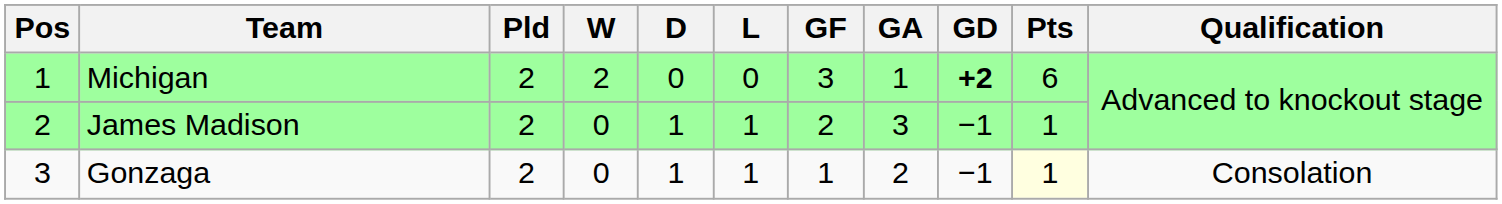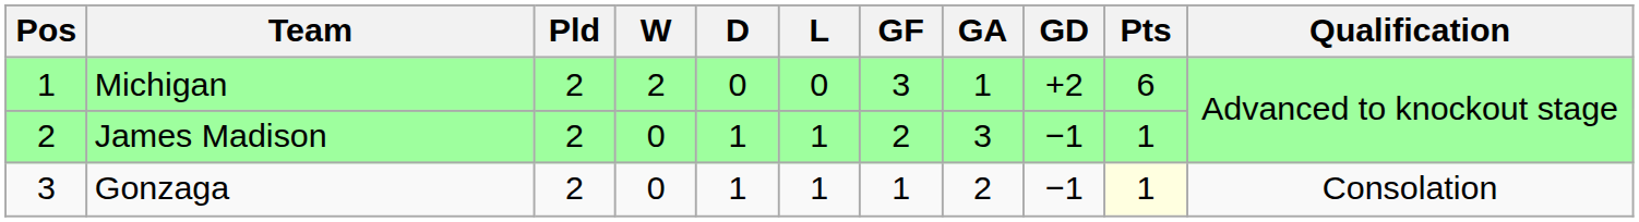Michigan | GD: bold -> normal
